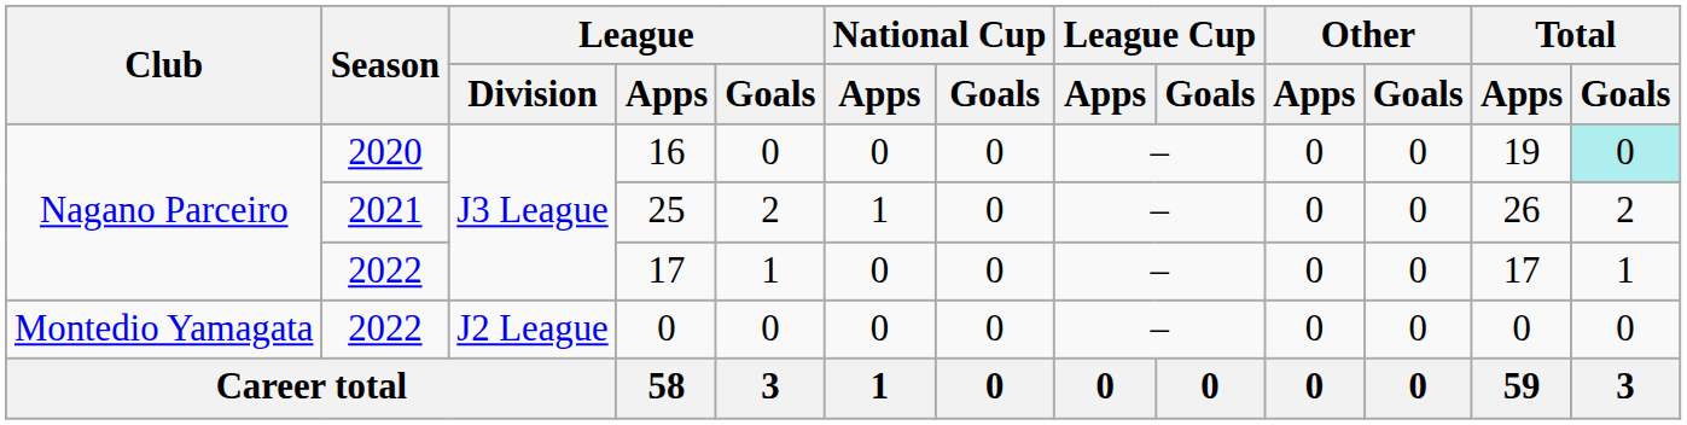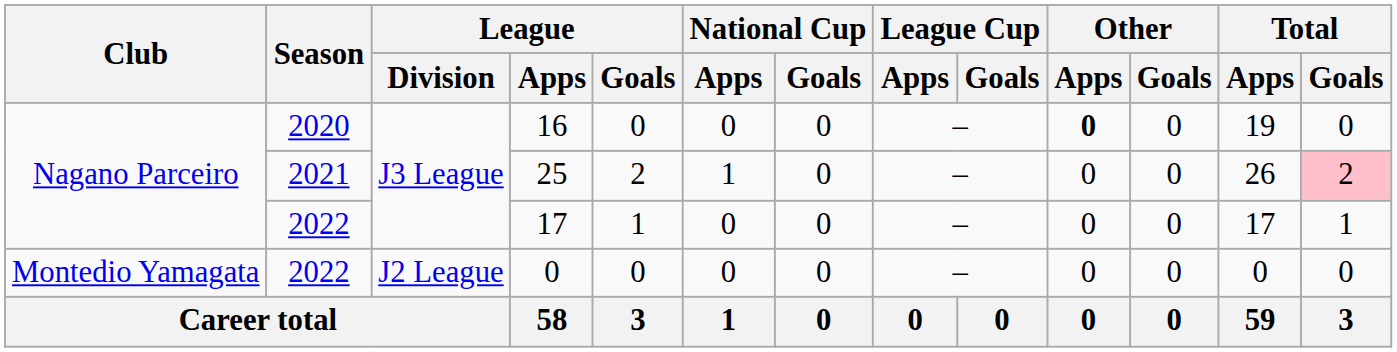16 | Other / Apps: normal -> bold
16 | Total / Goals: paleturquoise background -> no background
25 | Total / Goals: no background -> pink background
